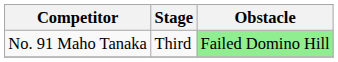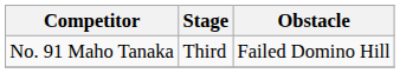No. 91 Maho Tanaka | Obstacle: lightgreen background -> no background
